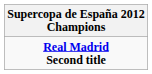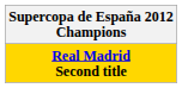row 2 | column 1: no background -> gold background
